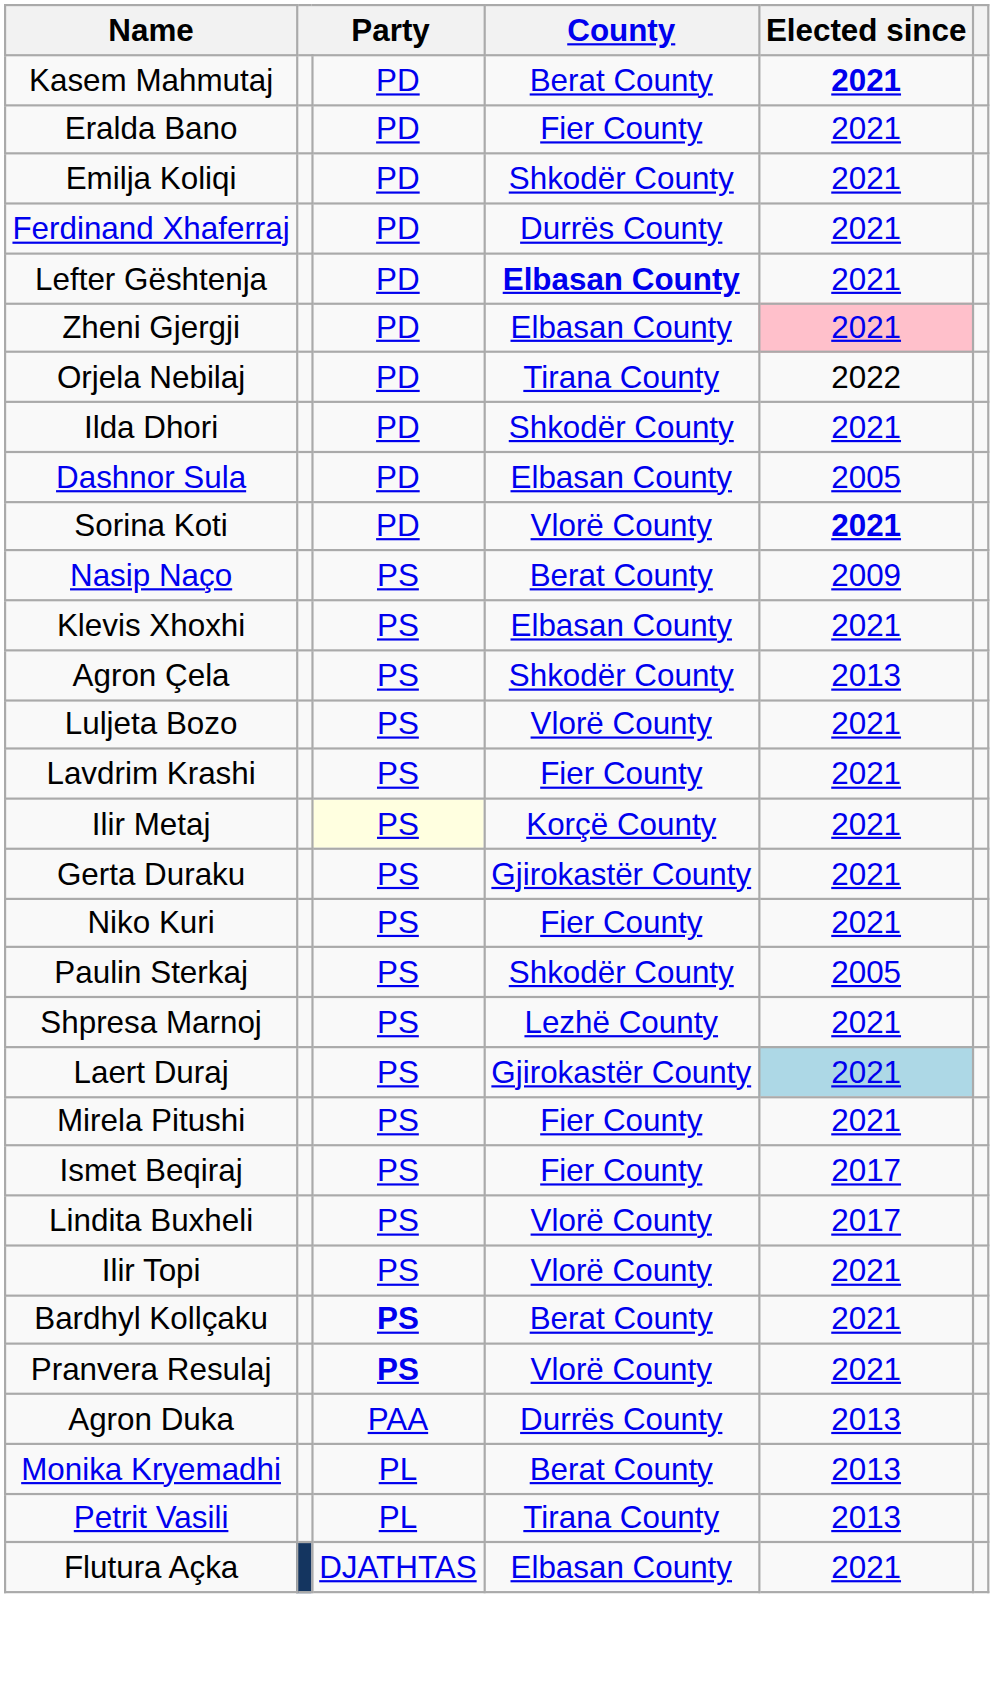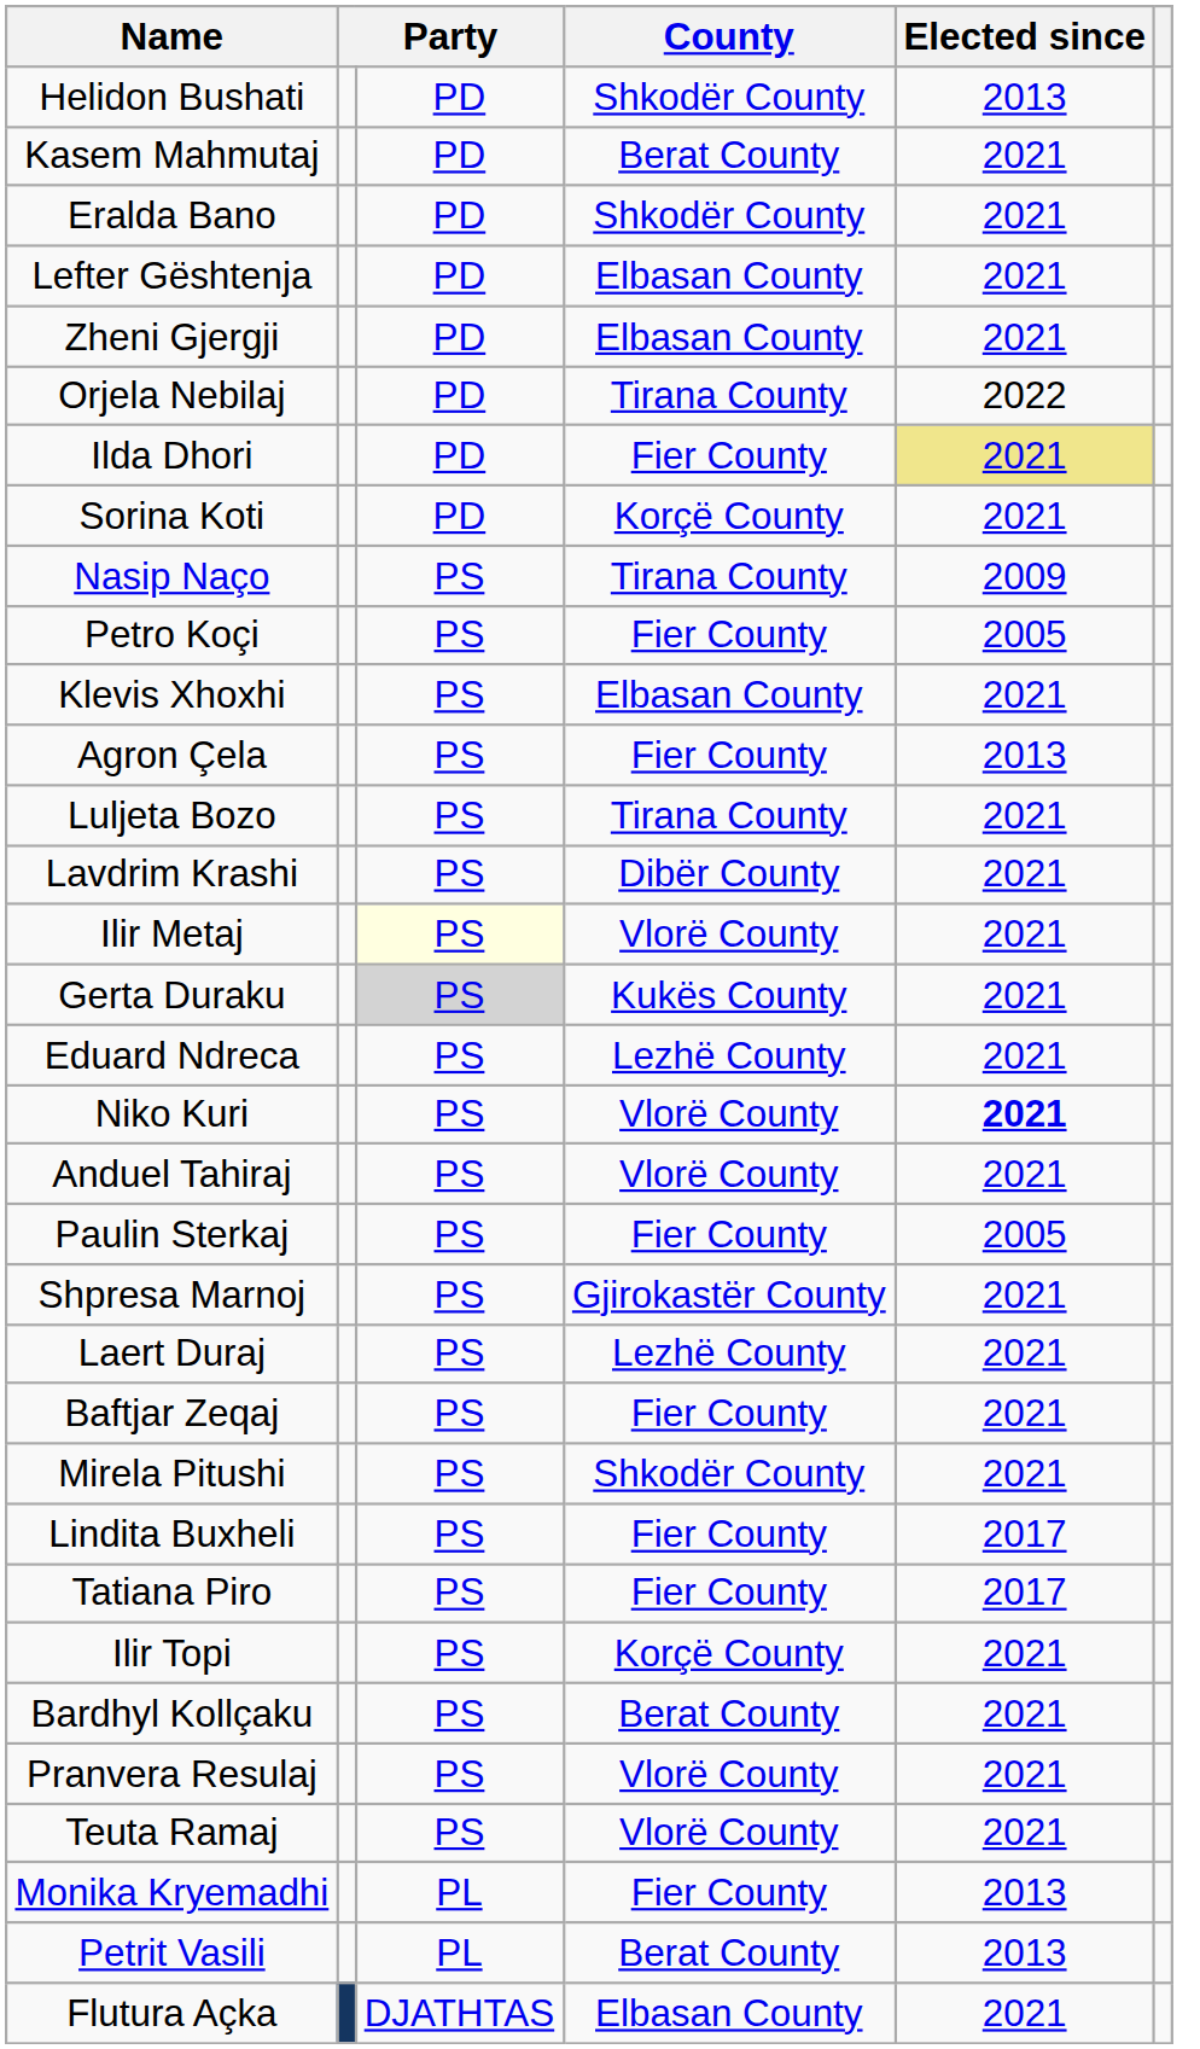+ row: Helidon Bushati | PD | Shkodër County | 2013
Kasem Mahmutaj | Elected since: bold -> normal
Eralda Bano | County: Fier County -> Shkodër County
- row: Emilja Koliqi | PD | Shkodër County | 2021
- row: Ferdinand Xhaferraj | PD | Durrës County | 2021
Lefter Gështenja | County: bold -> normal
Zheni Gjergji | Elected since: pink background -> no background
Ilda Dhori | County: Shkodër County -> Fier County
Ilda Dhori | Elected since: no background -> khaki background
- row: Dashnor Sula | PD | Elbasan County | 2005
Sorina Koti | County: Vlorë County -> Korçë County
Sorina Koti | Elected since: bold -> normal
Nasip Naço | County: Berat County -> Tirana County
+ row: Petro Koçi | PS | Fier County | 2005
Agron Çela | County: Shkodër County -> Fier County
Luljeta Bozo | County: Vlorë County -> Tirana County
Lavdrim Krashi | County: Fier County -> Dibër County
Ilir Metaj | County: Korçë County -> Vlorë County
Gerta Duraku | column 3: no background -> lightgrey background
Gerta Duraku | County: Gjirokastër County -> Kukës County
+ row: Eduard Ndreca | PS | Lezhë County | 2021
Niko Kuri | County: Fier County -> Vlorë County
Niko Kuri | Elected since: normal -> bold
+ row: Anduel Tahiraj | PS | Vlorë County | 2021
Paulin Sterkaj | County: Shkodër County -> Fier County
Shpresa Marnoj | County: Lezhë County -> Gjirokastër County
Laert Duraj | County: Gjirokastër County -> Lezhë County
Laert Duraj | Elected since: lightblue background -> no background
+ row: Baftjar Zeqaj | PS | Fier County | 2021
Mirela Pitushi | County: Fier County -> Shkodër County
- row: Ismet Beqiraj | PS | Fier County | 2017
Lindita Buxheli | County: Vlorë County -> Fier County
+ row: Tatiana Piro | PS | Fier County | 2017
Ilir Topi | County: Vlorë County -> Korçë County
Bardhyl Kollçaku | column 3: bold -> normal
Pranvera Resulaj | column 3: bold -> normal
+ row: Teuta Ramaj | PS | Vlorë County | 2021
- row: Agron Duka | PAA | Durrës County | 2013
Monika Kryemadhi | County: Berat County -> Fier County
Petrit Vasili | County: Tirana County -> Berat County
